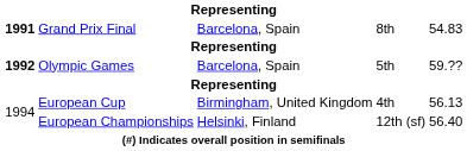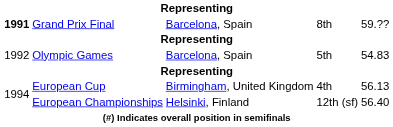Grand Prix Final | column 5: 54.83 -> 59.??
Olympic Games | column 1: bold -> normal
Olympic Games | column 5: 59.?? -> 54.83
